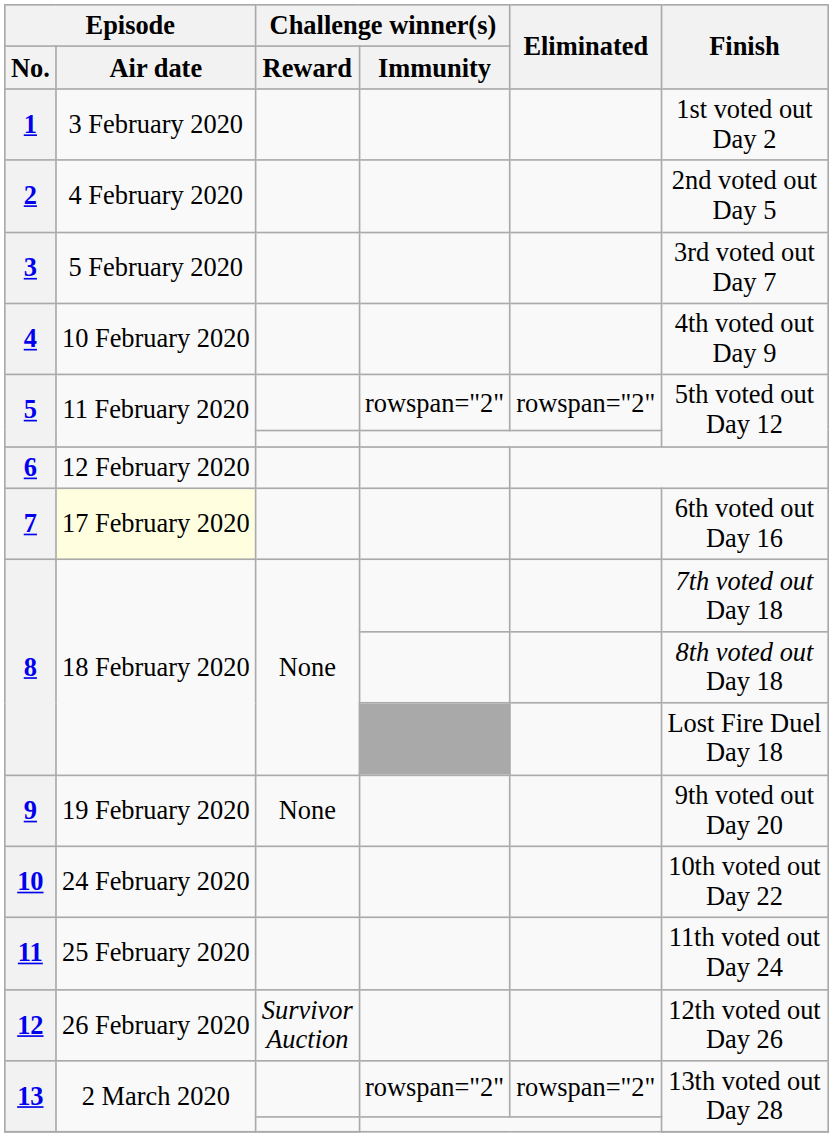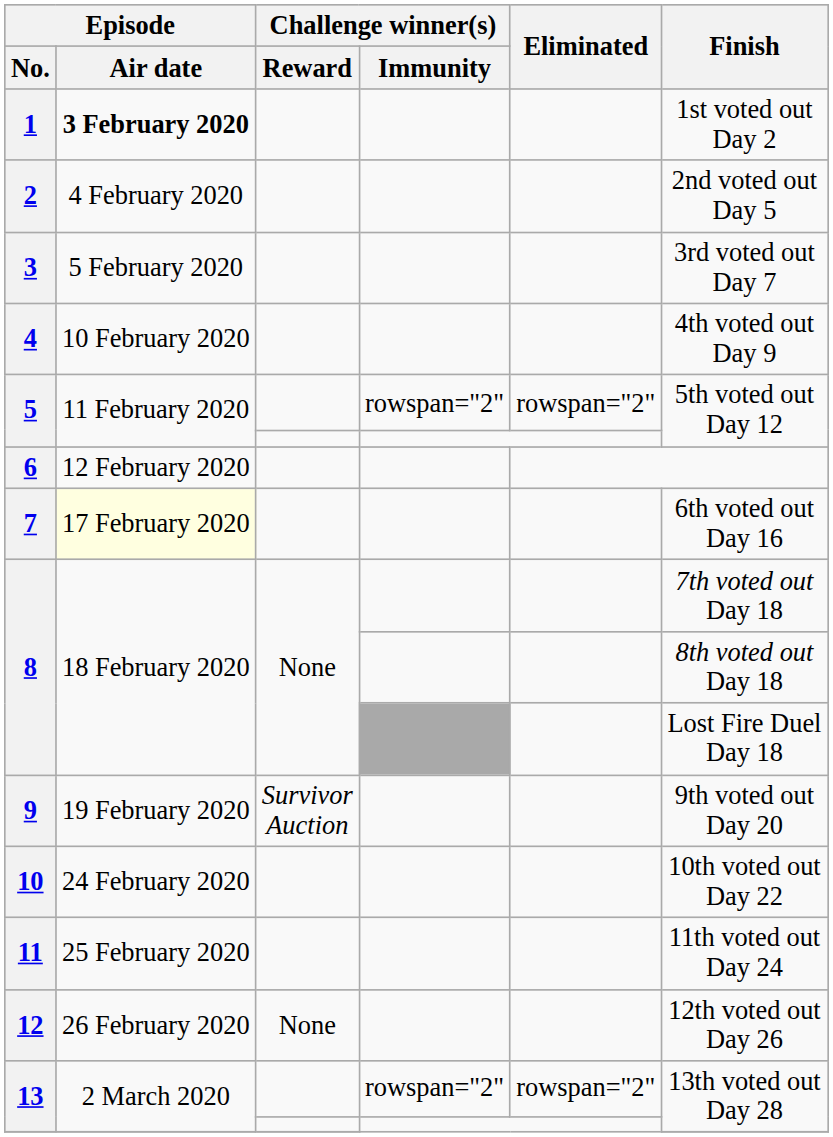1 | Episode / Air date: normal -> bold
9 | Challenge winner(s) / Reward: None -> Survivor Auction
12 | Challenge winner(s) / Reward: Survivor Auction -> None
